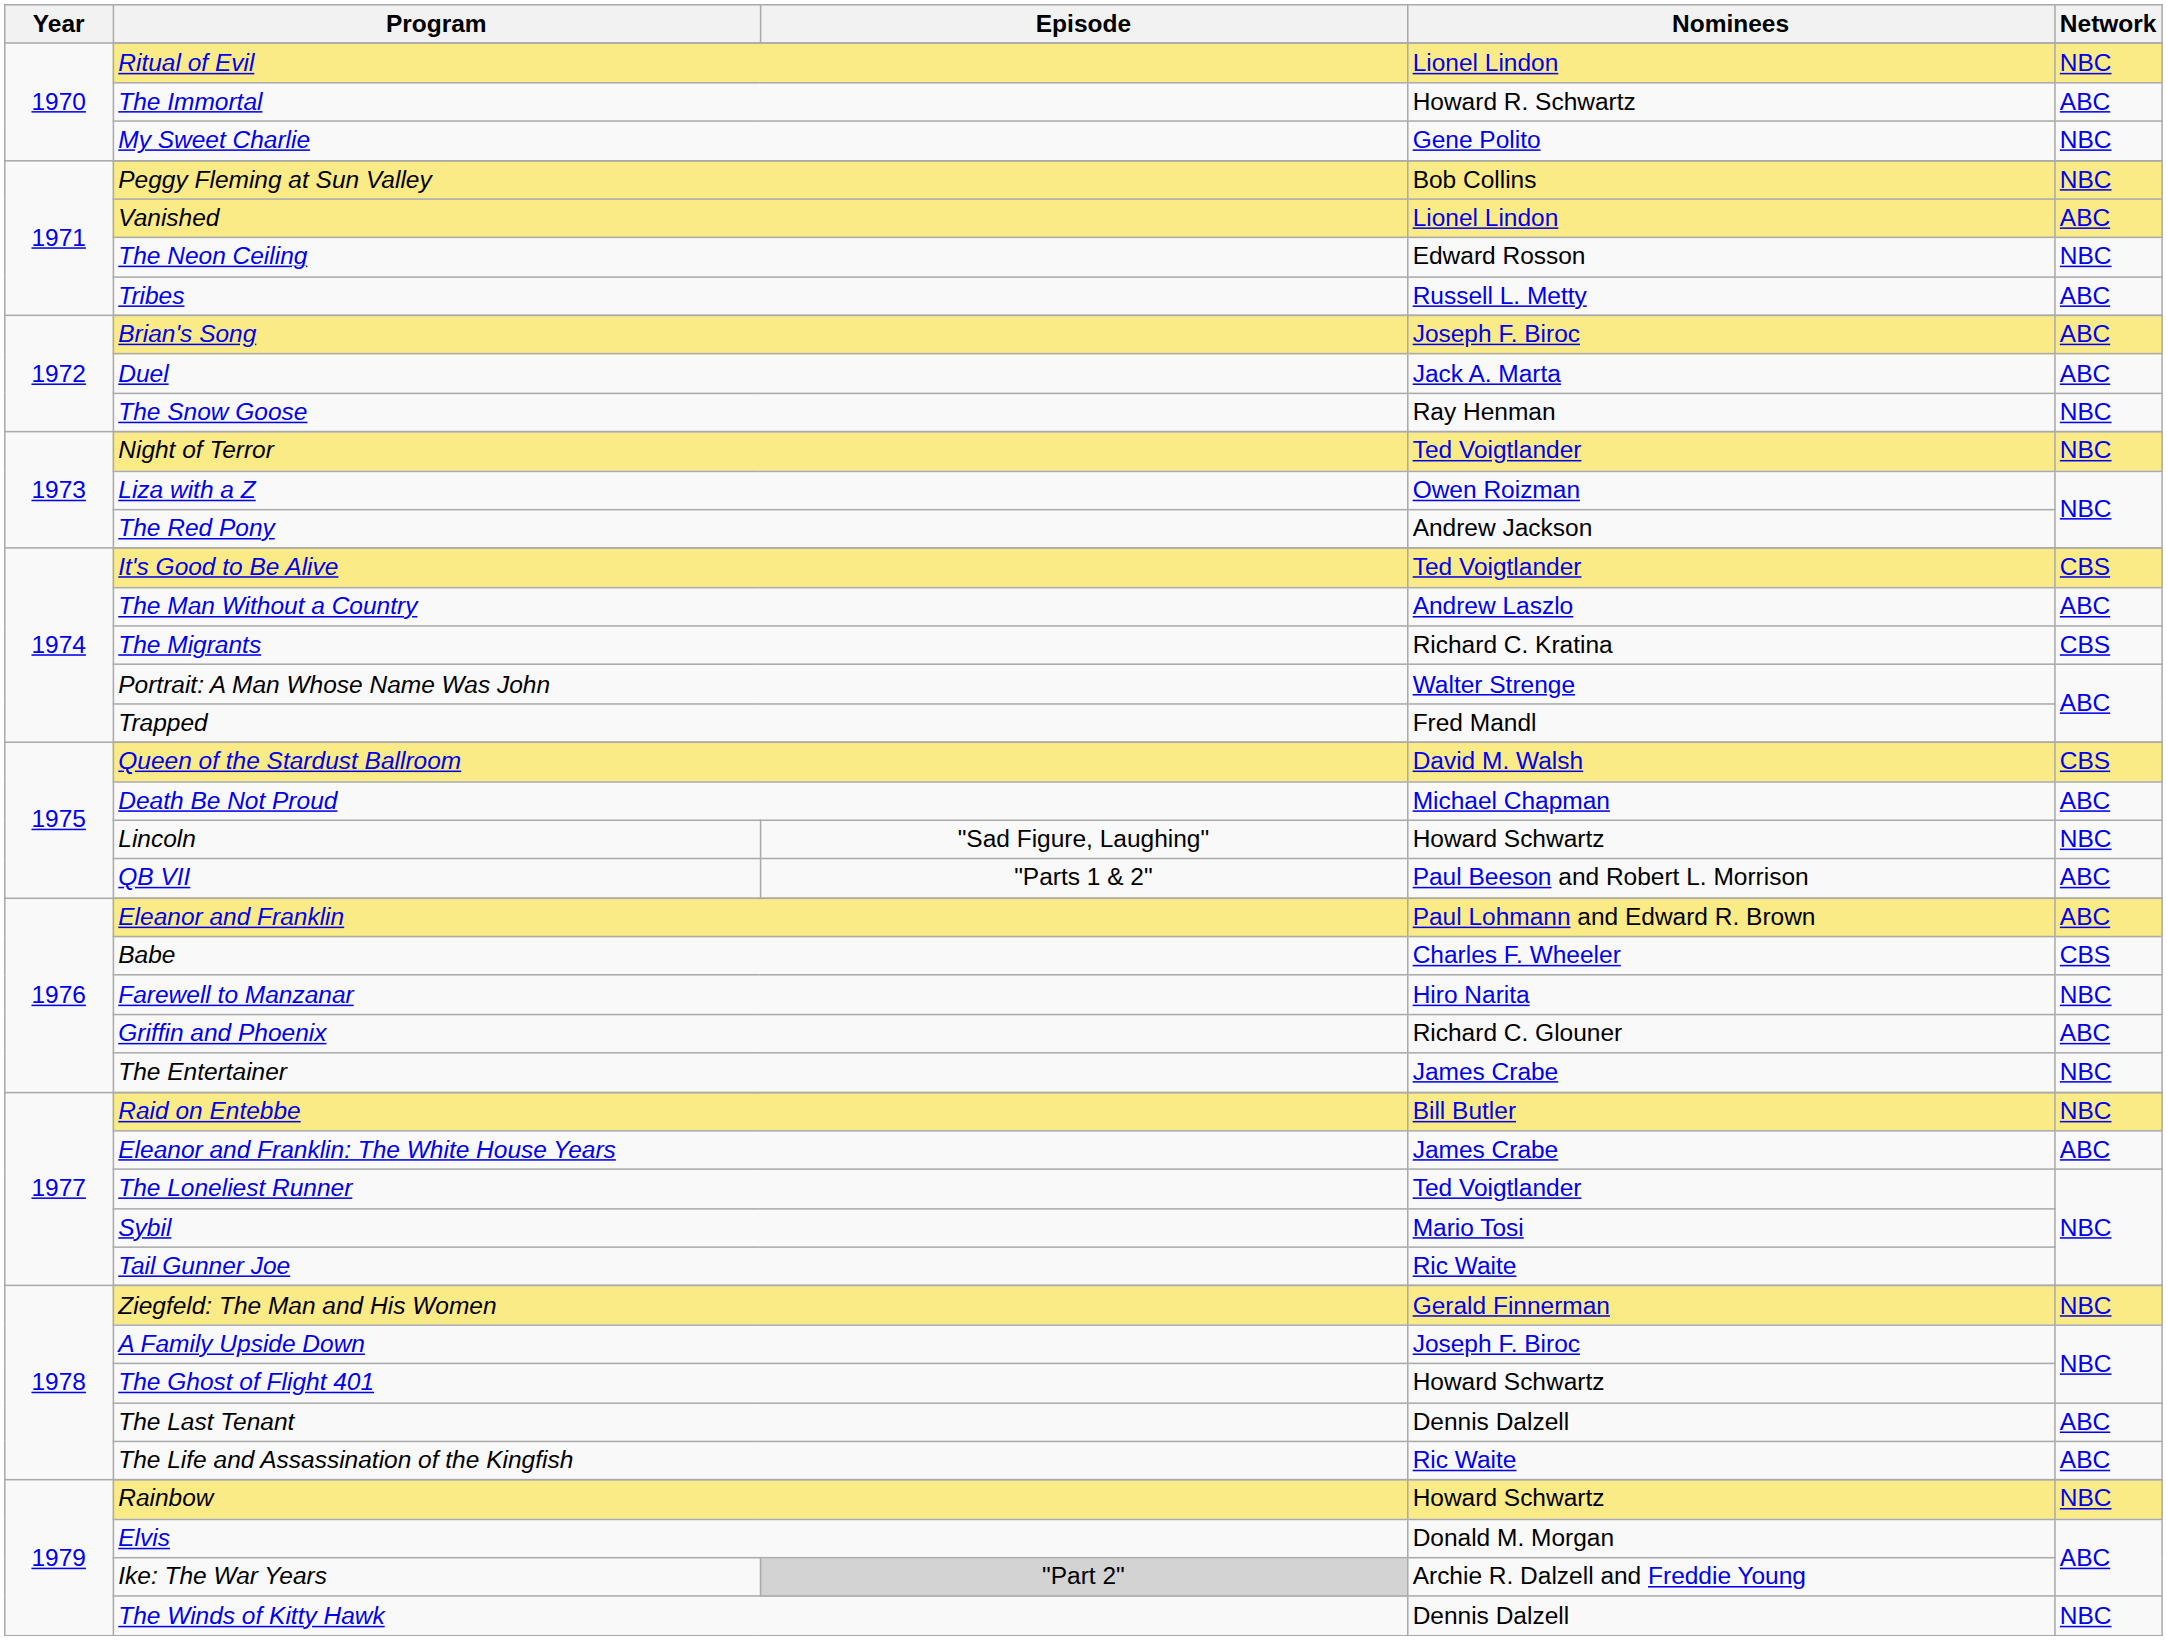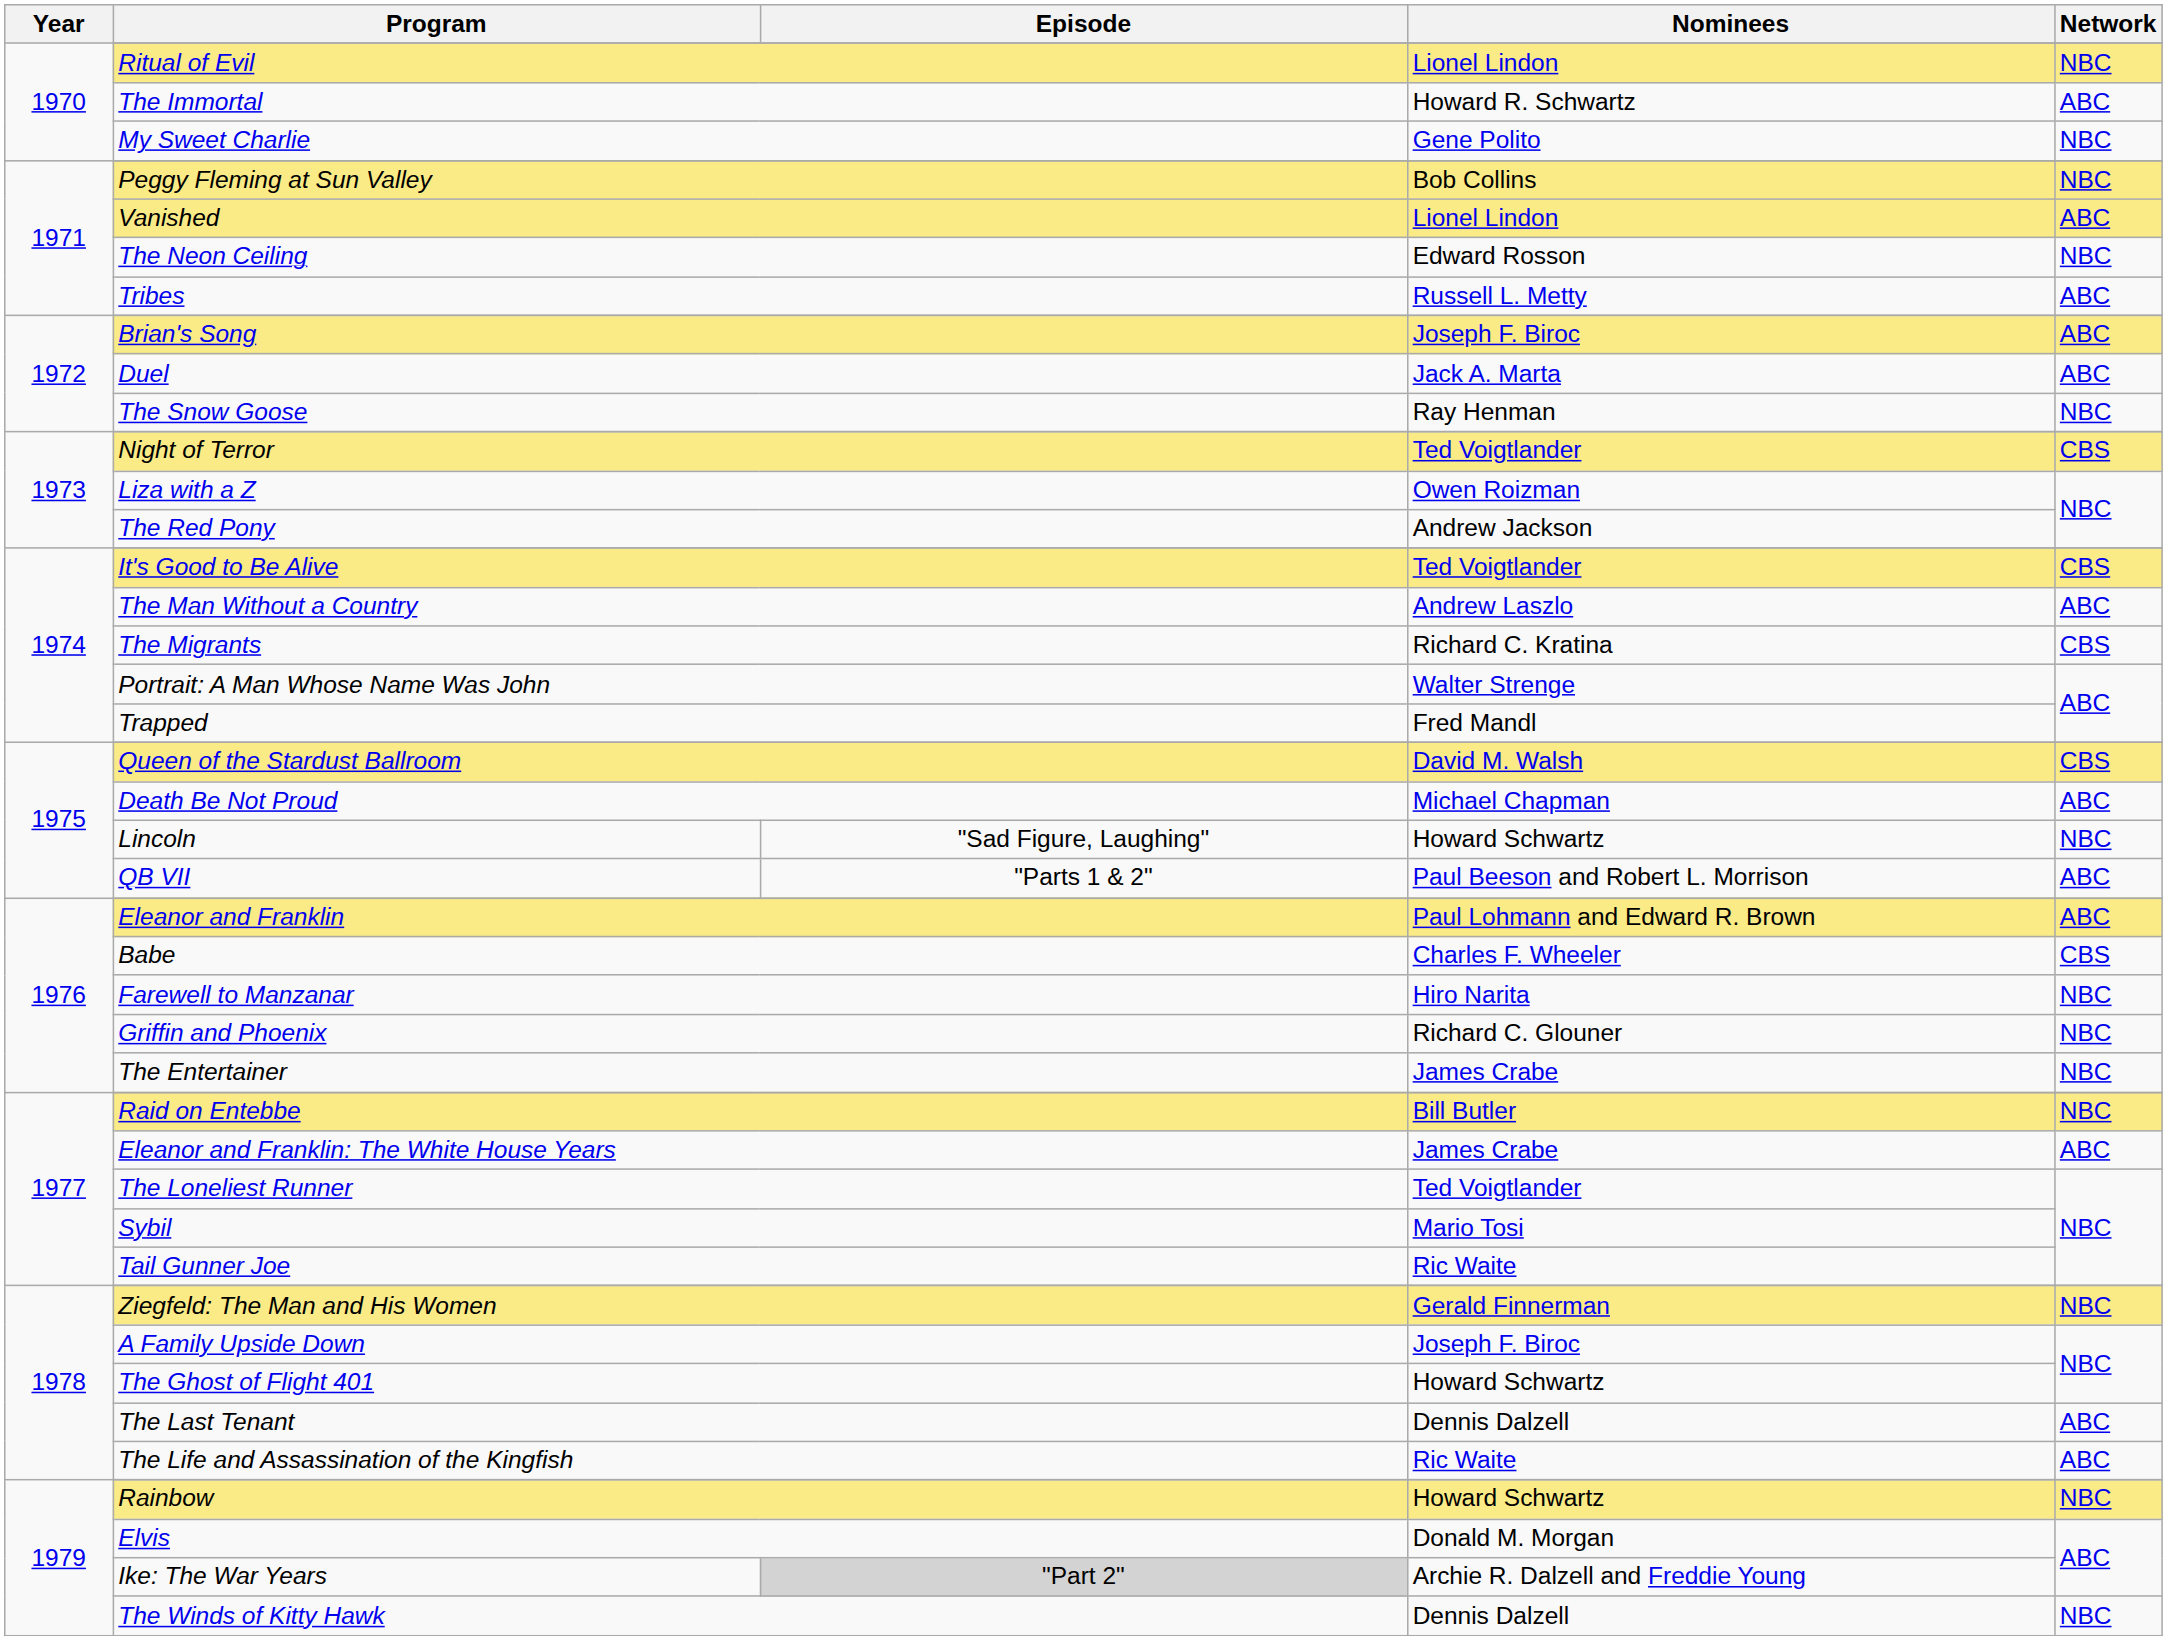Night of Terror | Network: NBC -> CBS
Griffin and Phoenix | Network: ABC -> NBC
